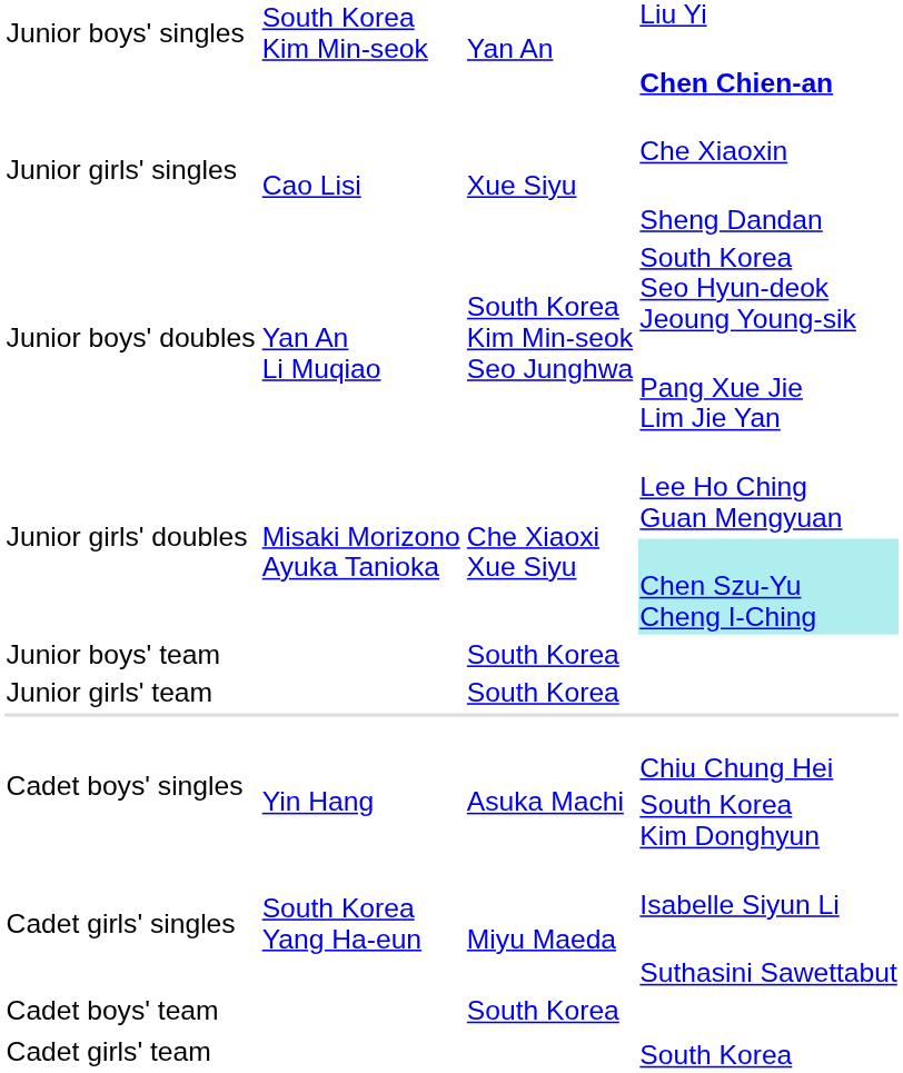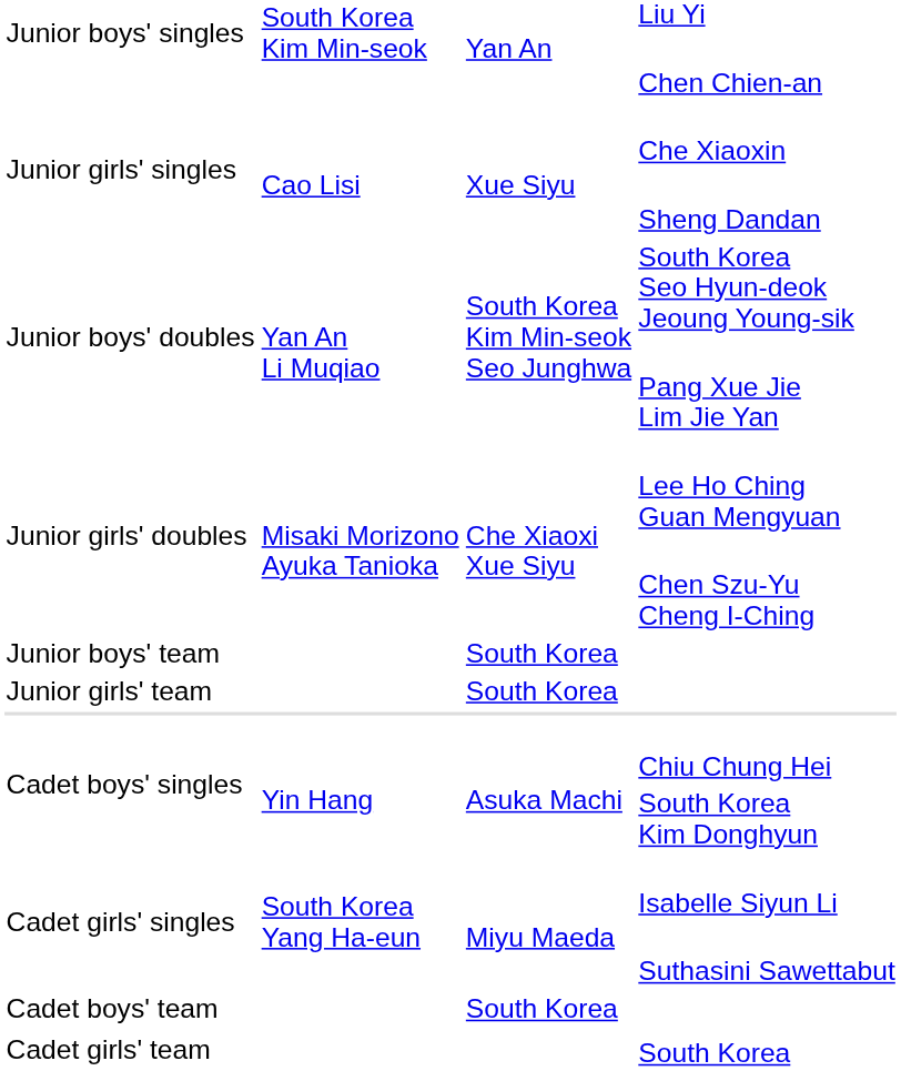Chen Chien-an | column 4: bold -> normal
Chen Szu-Yu Cheng I-Ching | column 4: paleturquoise background -> no background
